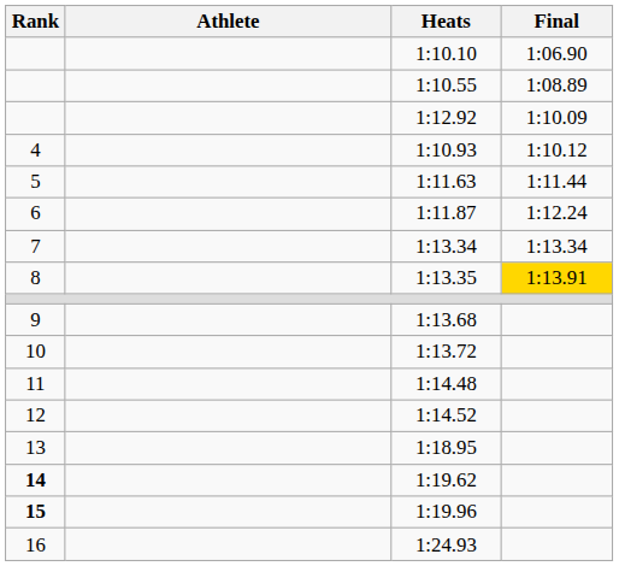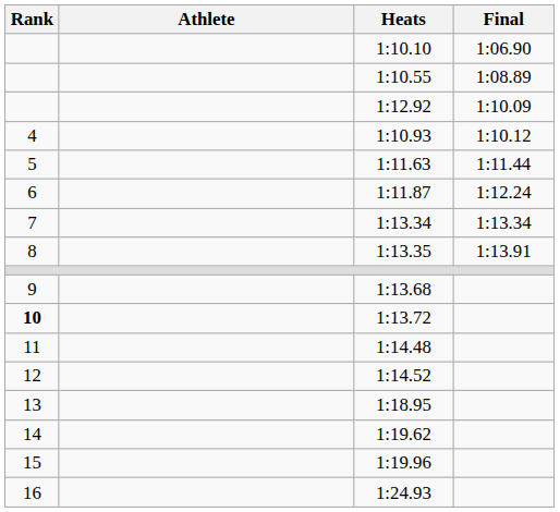1:13.35 | Final: gold background -> no background
1:13.72 | Rank: normal -> bold
1:19.62 | Rank: bold -> normal
1:19.96 | Rank: bold -> normal
